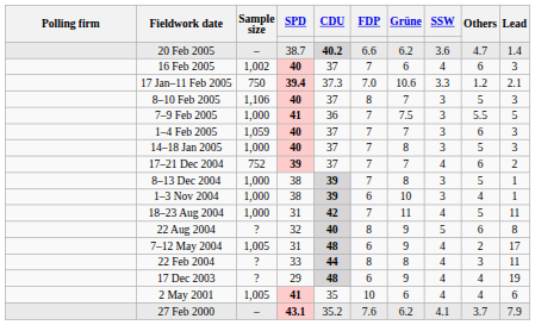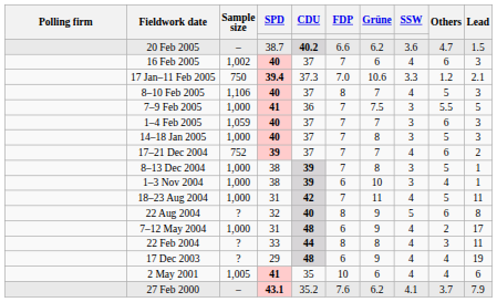20 Feb 2005 | Lead: 1.4 -> 1.5
8–10 Feb 2005 | SSW: 3 -> 4
7–12 May 2004 | Sample size: 1,005 -> 1,000
